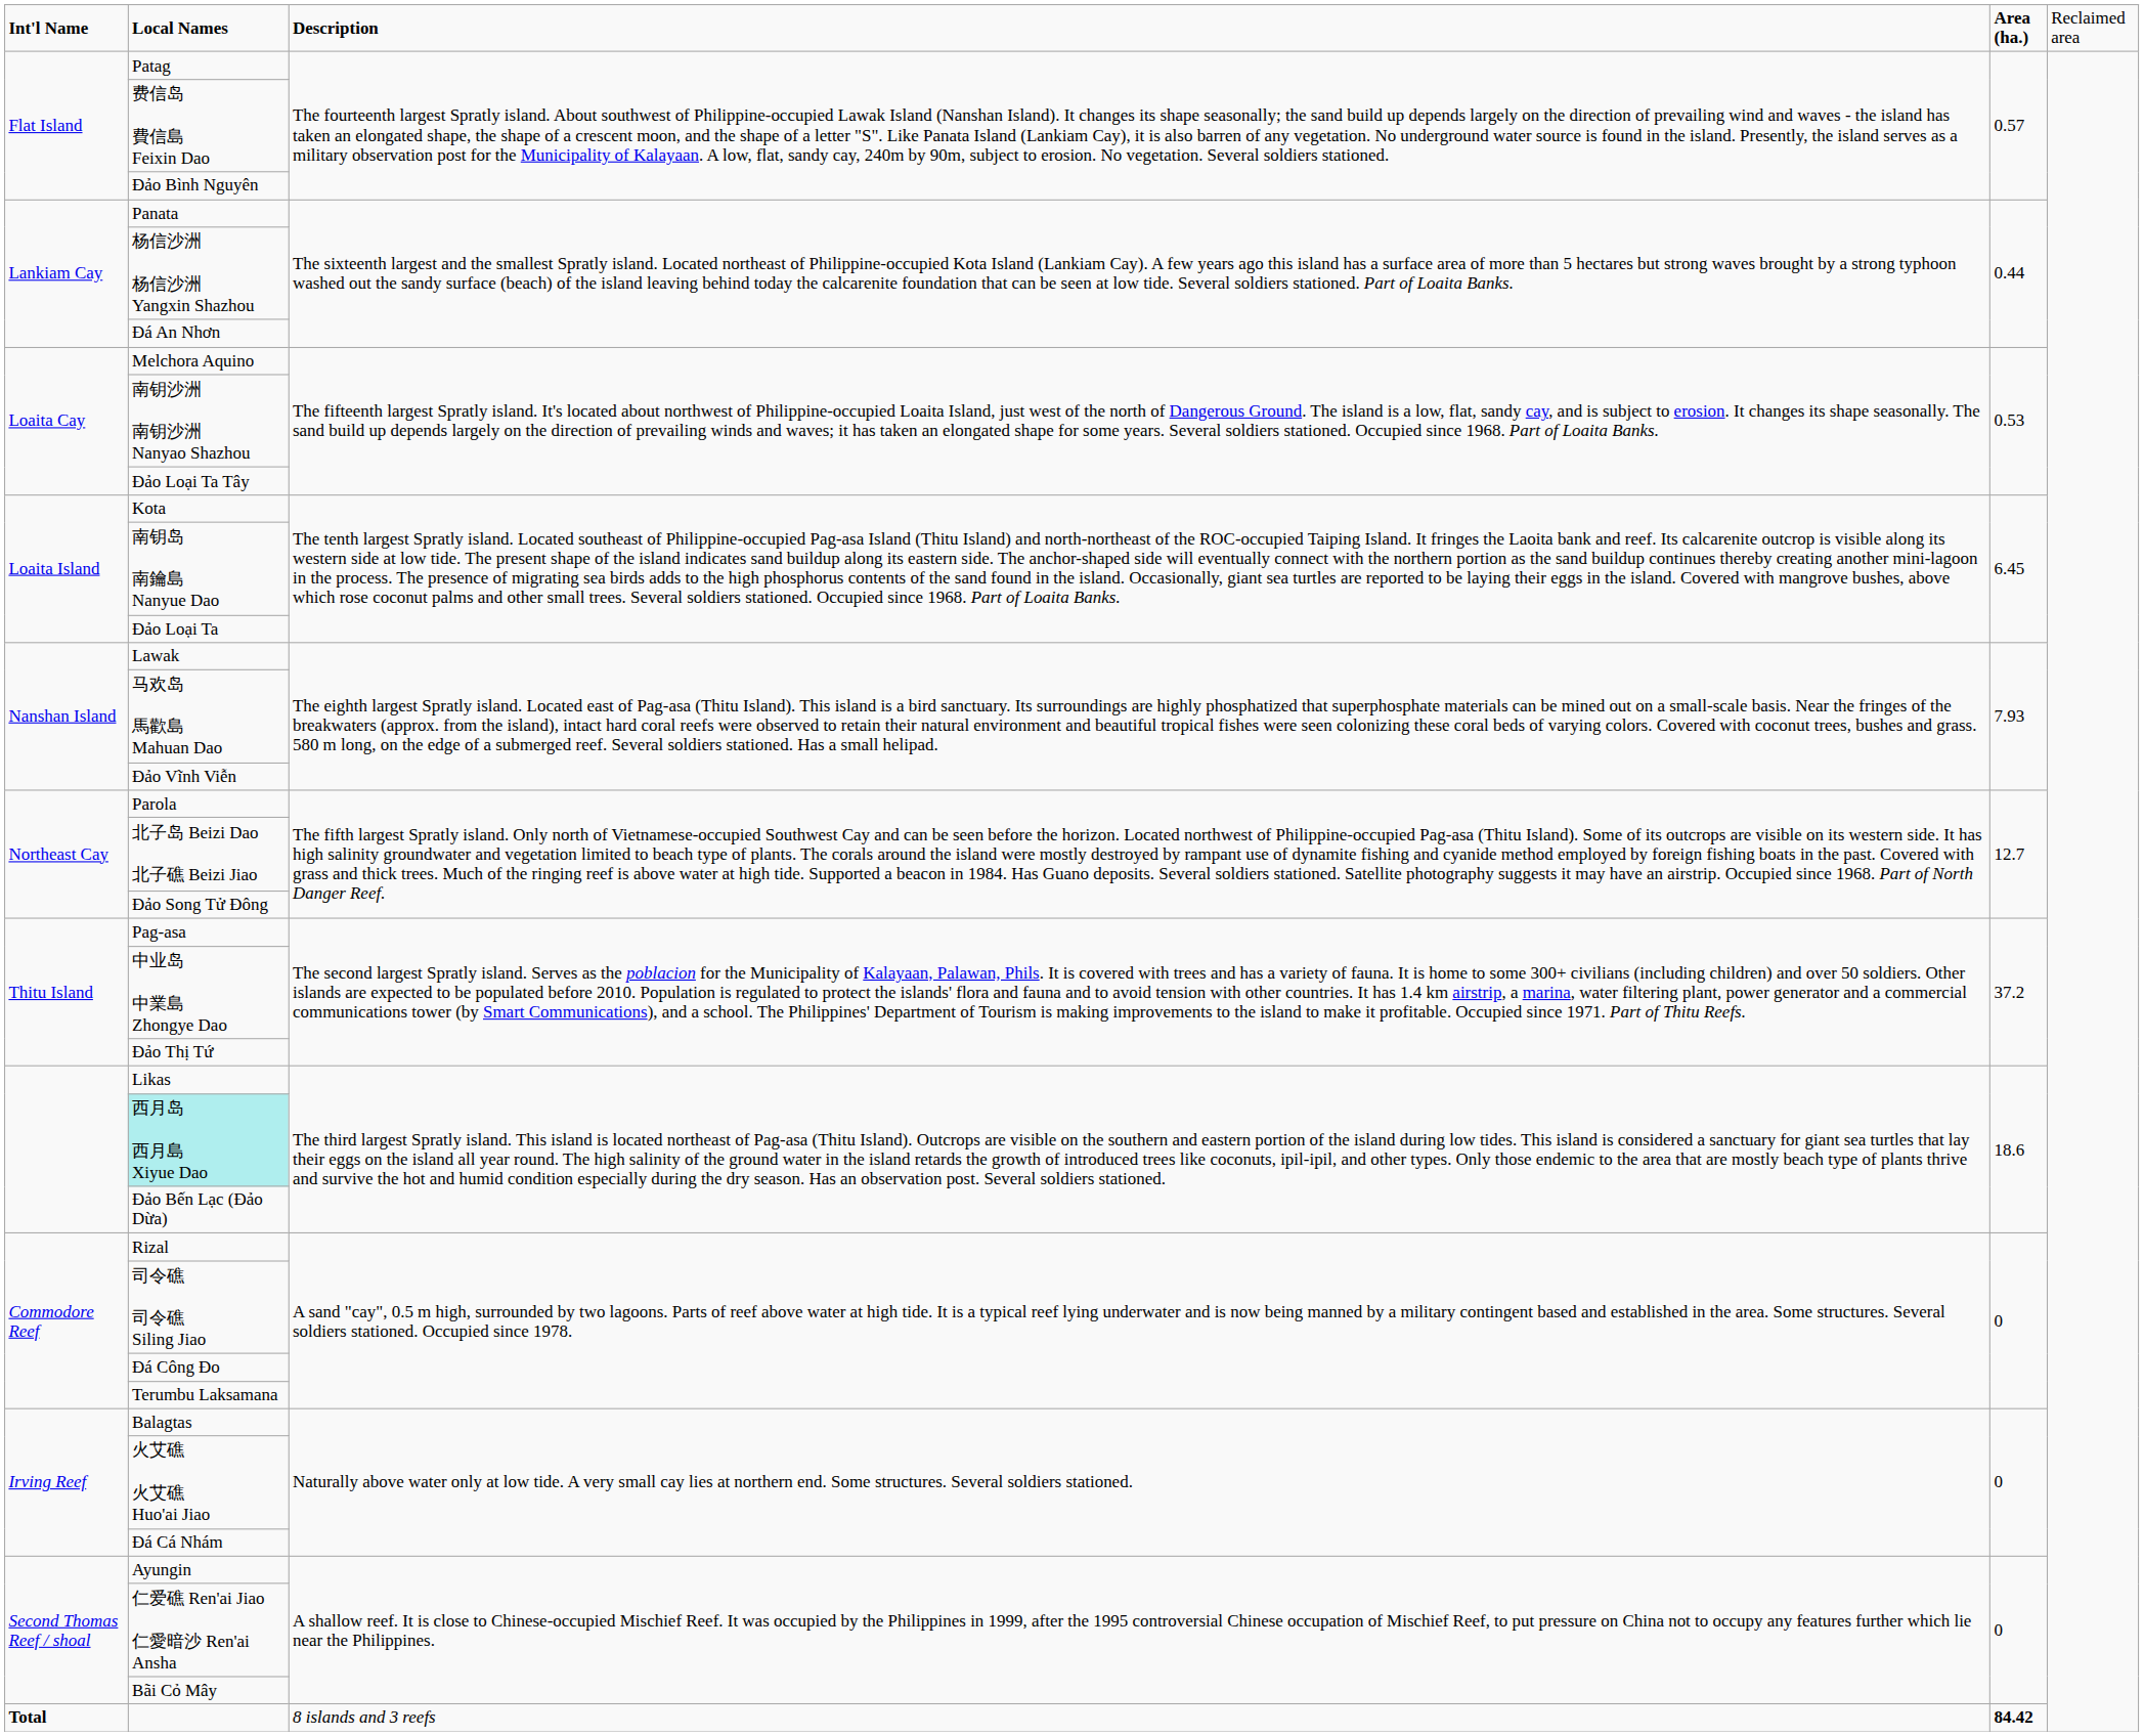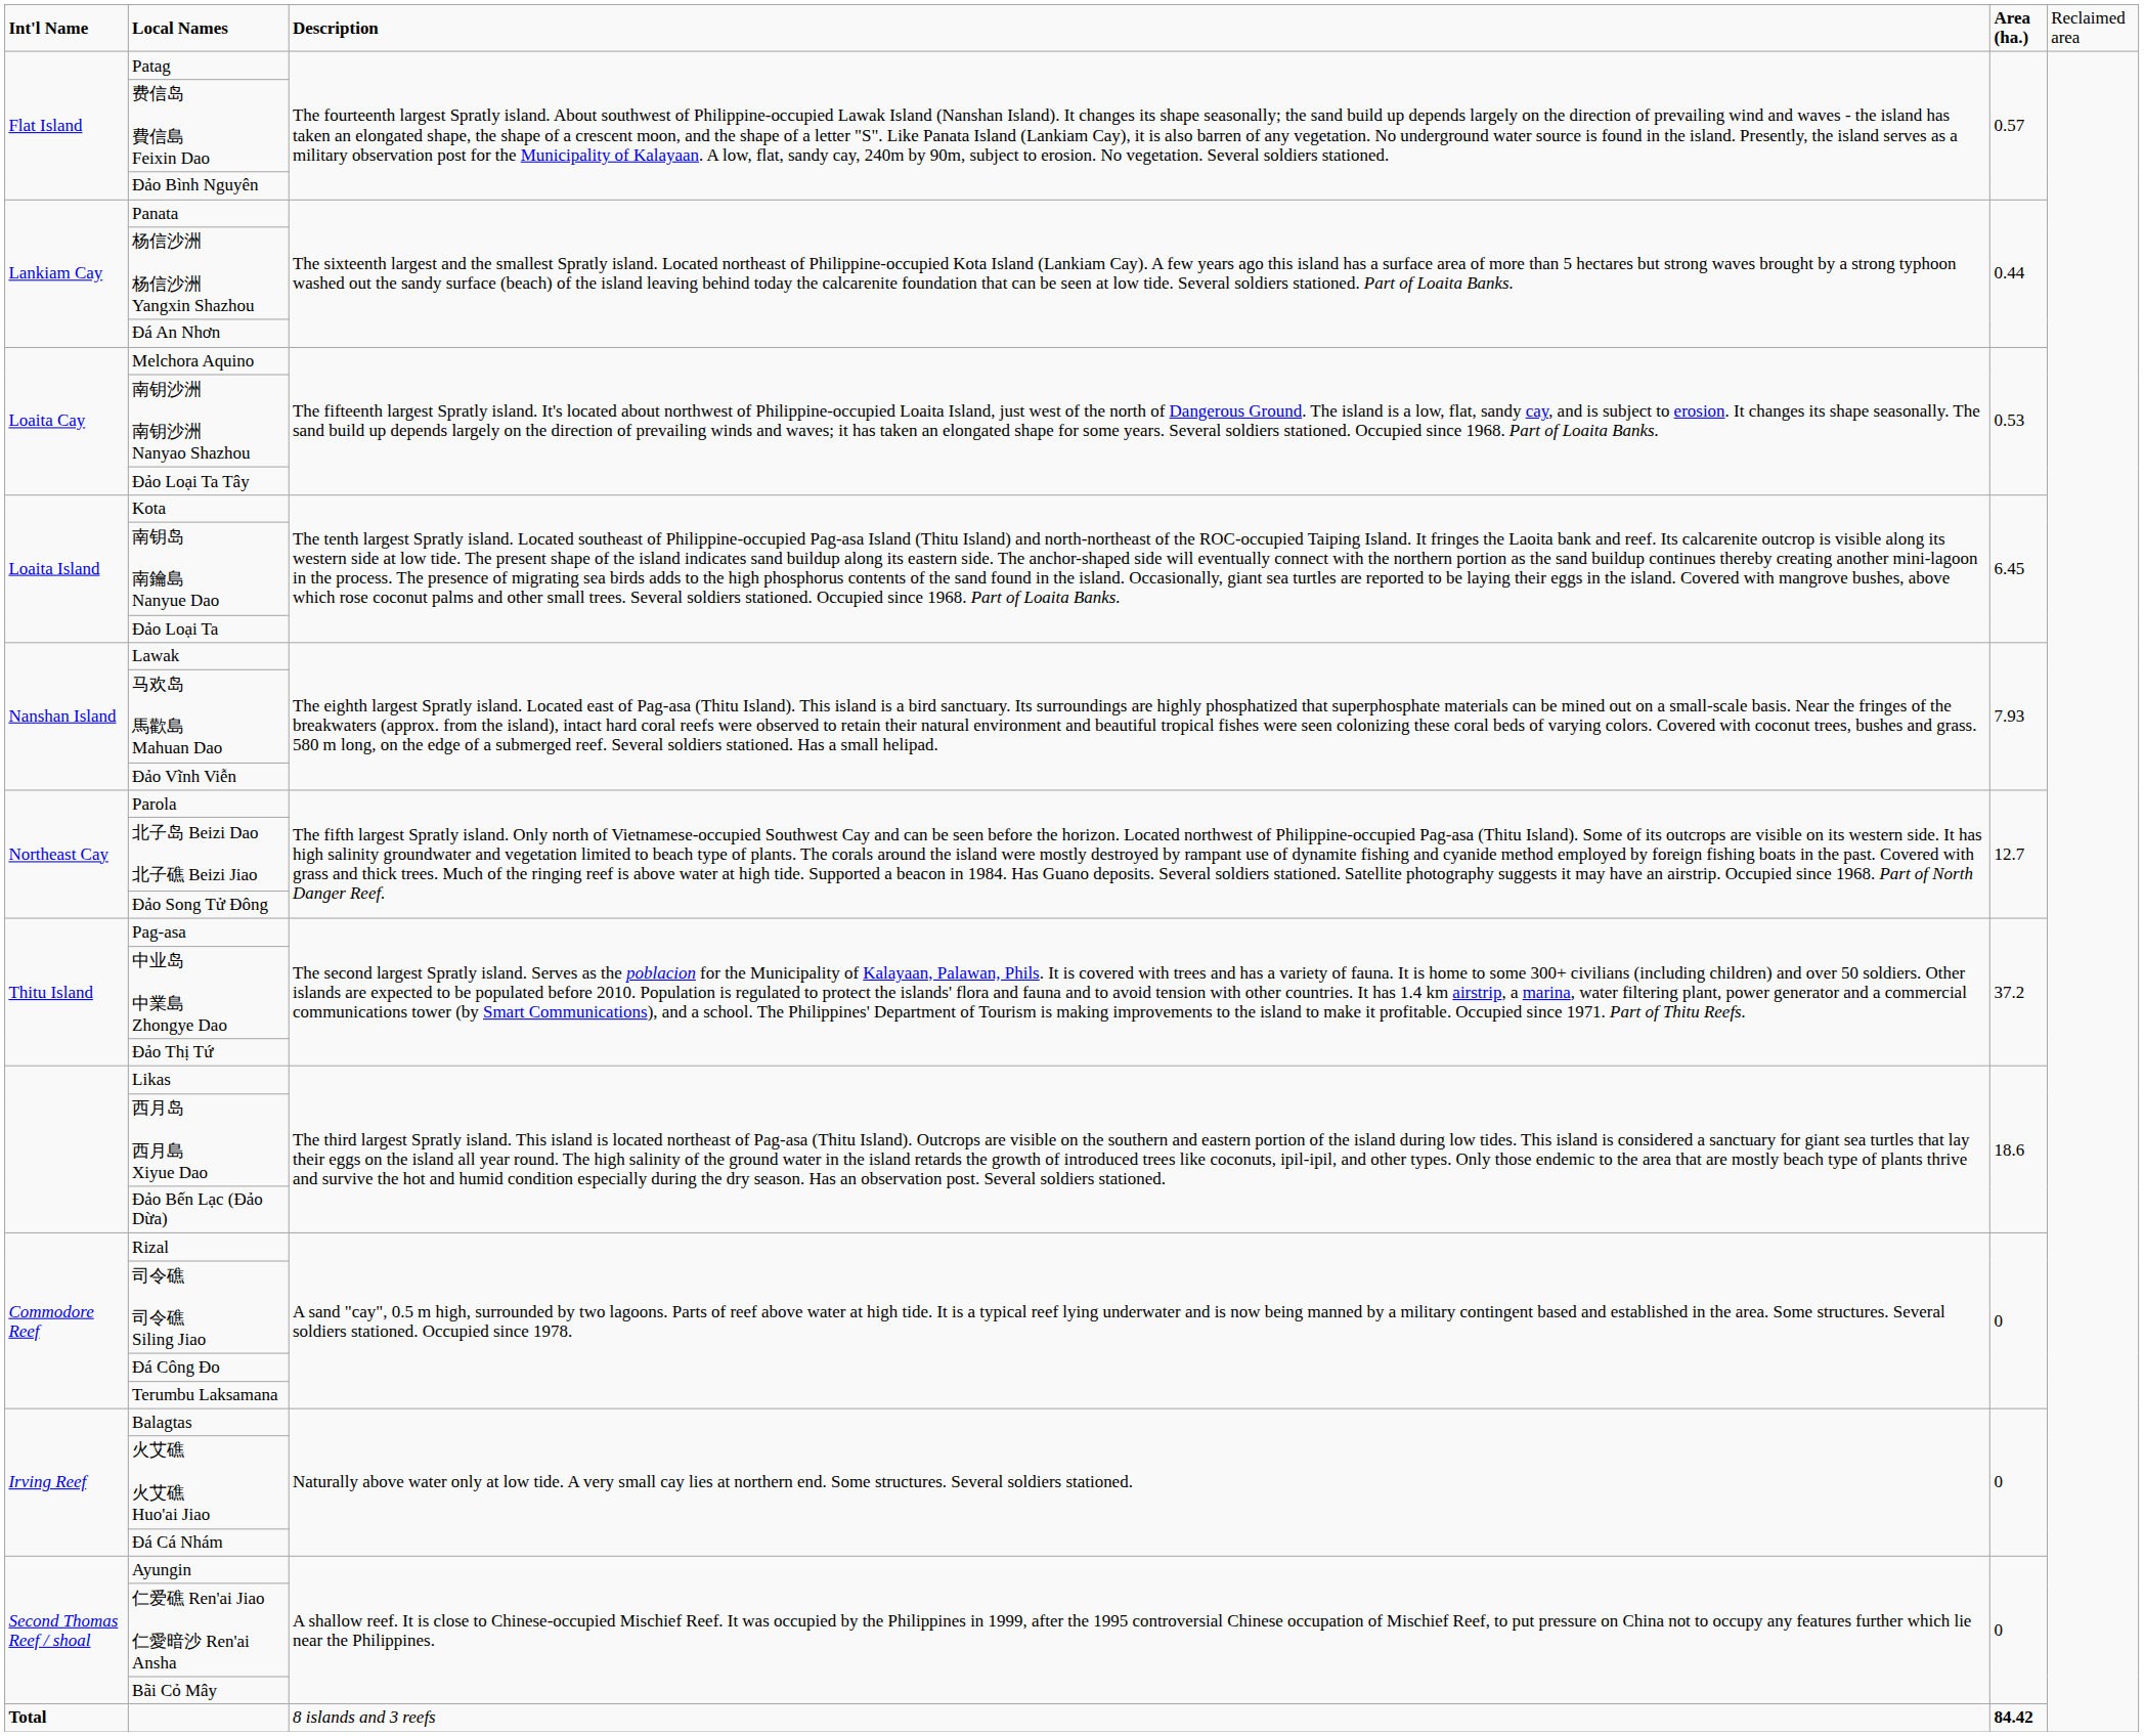西月岛 西月島 Xiyue Dao | column 2: paleturquoise background -> no background
